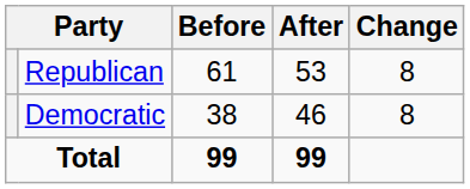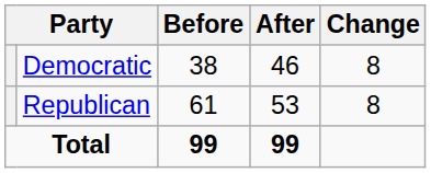rows swapped: Republican <-> Democratic
